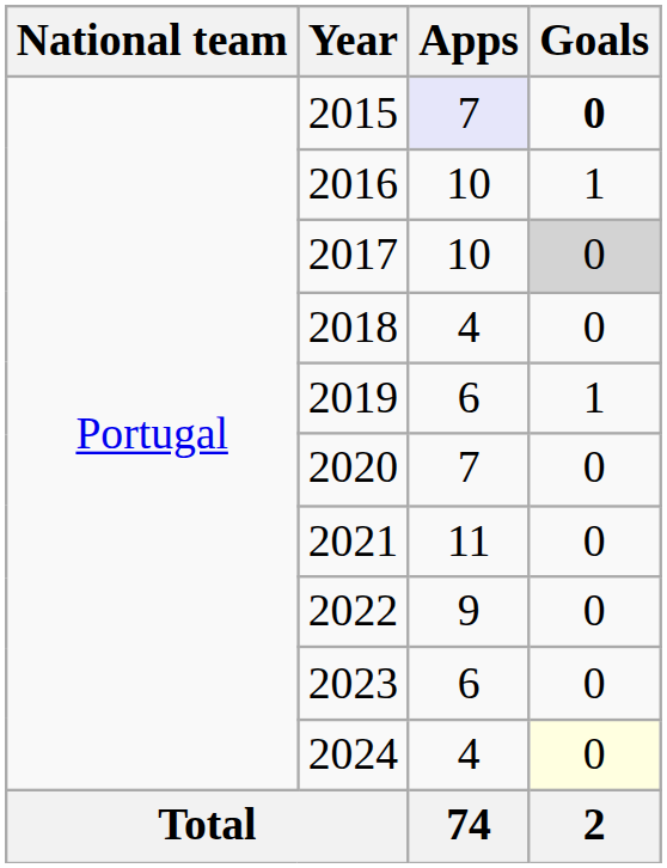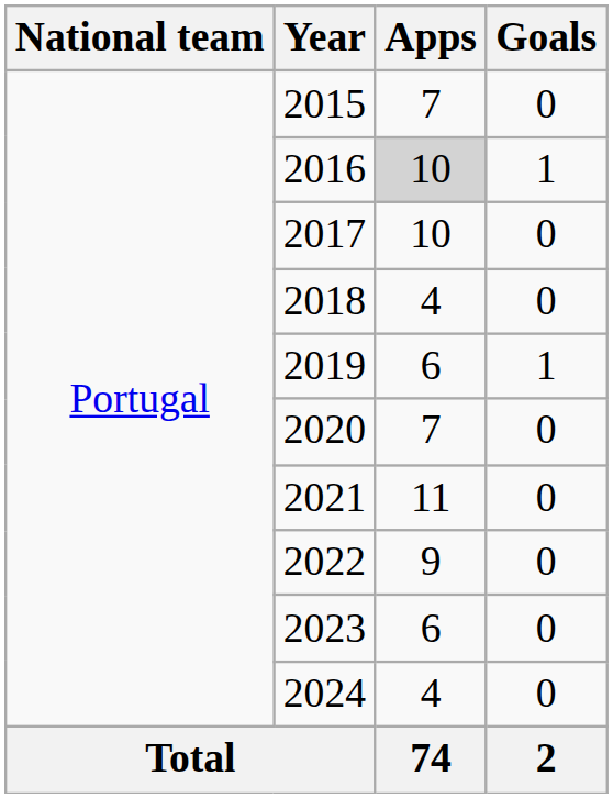2015 | Apps: lavender background -> no background
2015 | Goals: bold -> normal
2016 | Apps: no background -> lightgrey background
2017 | Goals: lightgrey background -> no background
2024 | Goals: lightyellow background -> no background
